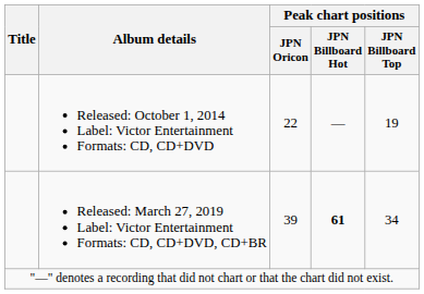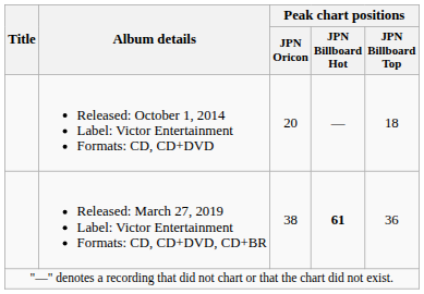row 3 | Peak chart positions / JPNOricon: 22 -> 20
row 3 | Peak chart positions / JPNBillboardTop: 19 -> 18
row 4 | Peak chart positions / JPNOricon: 39 -> 38
row 4 | Peak chart positions / JPNBillboardTop: 34 -> 36
